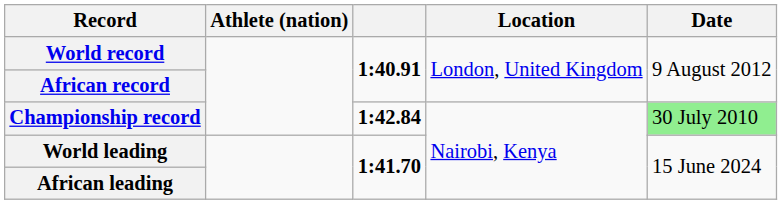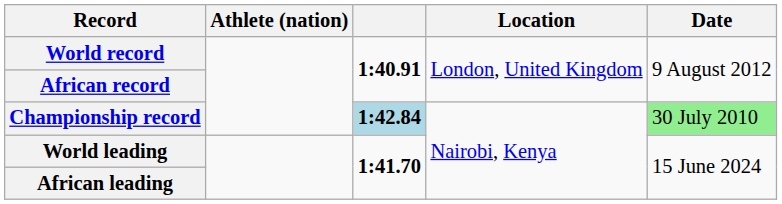Championship record | column 3: no background -> lightblue background
